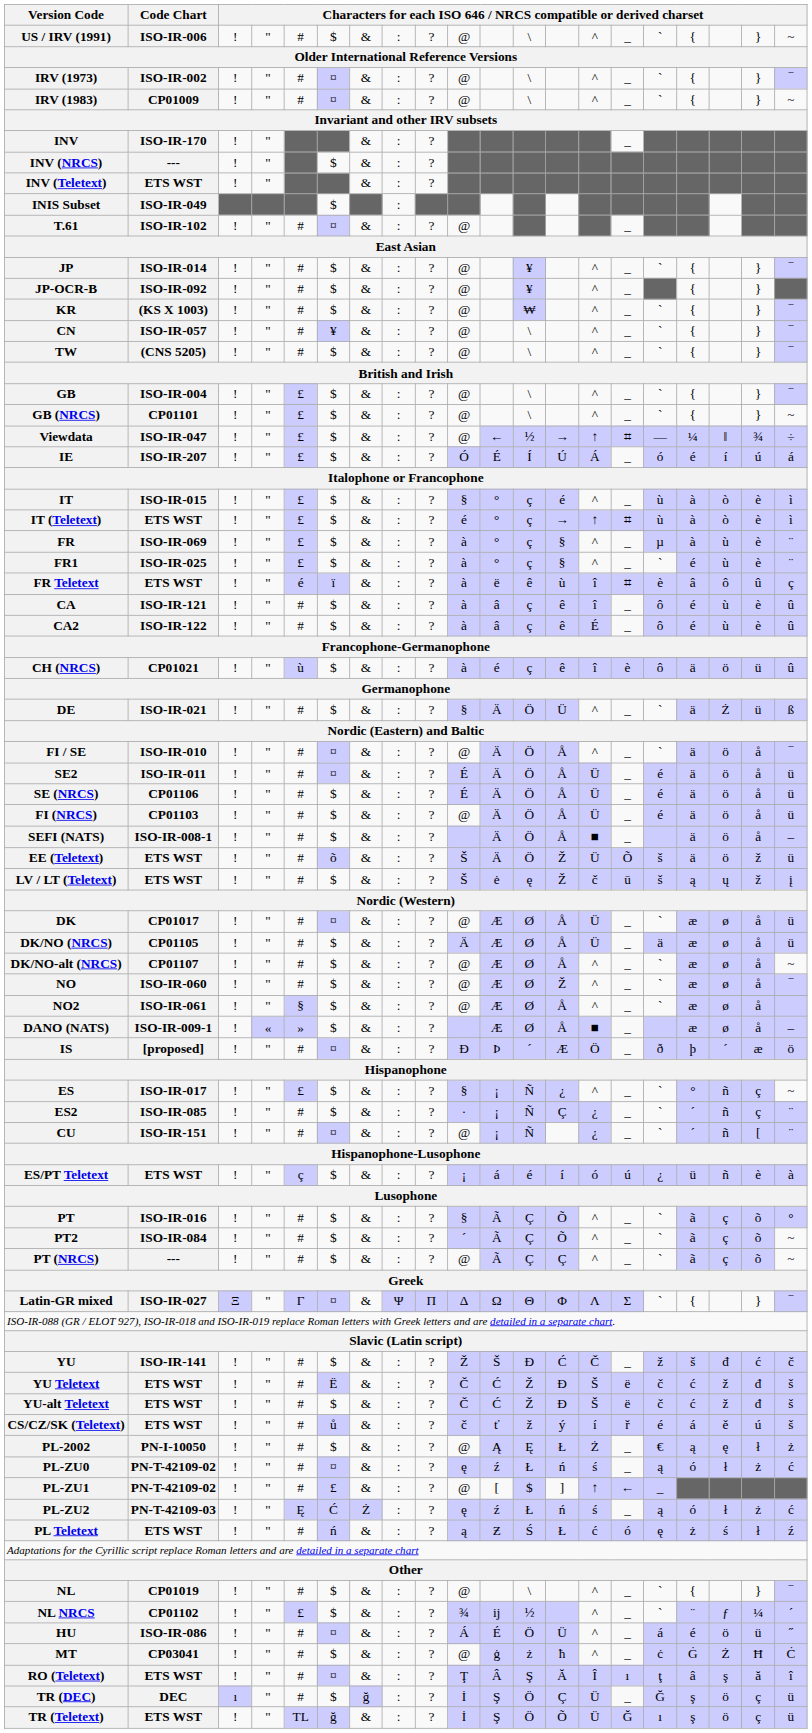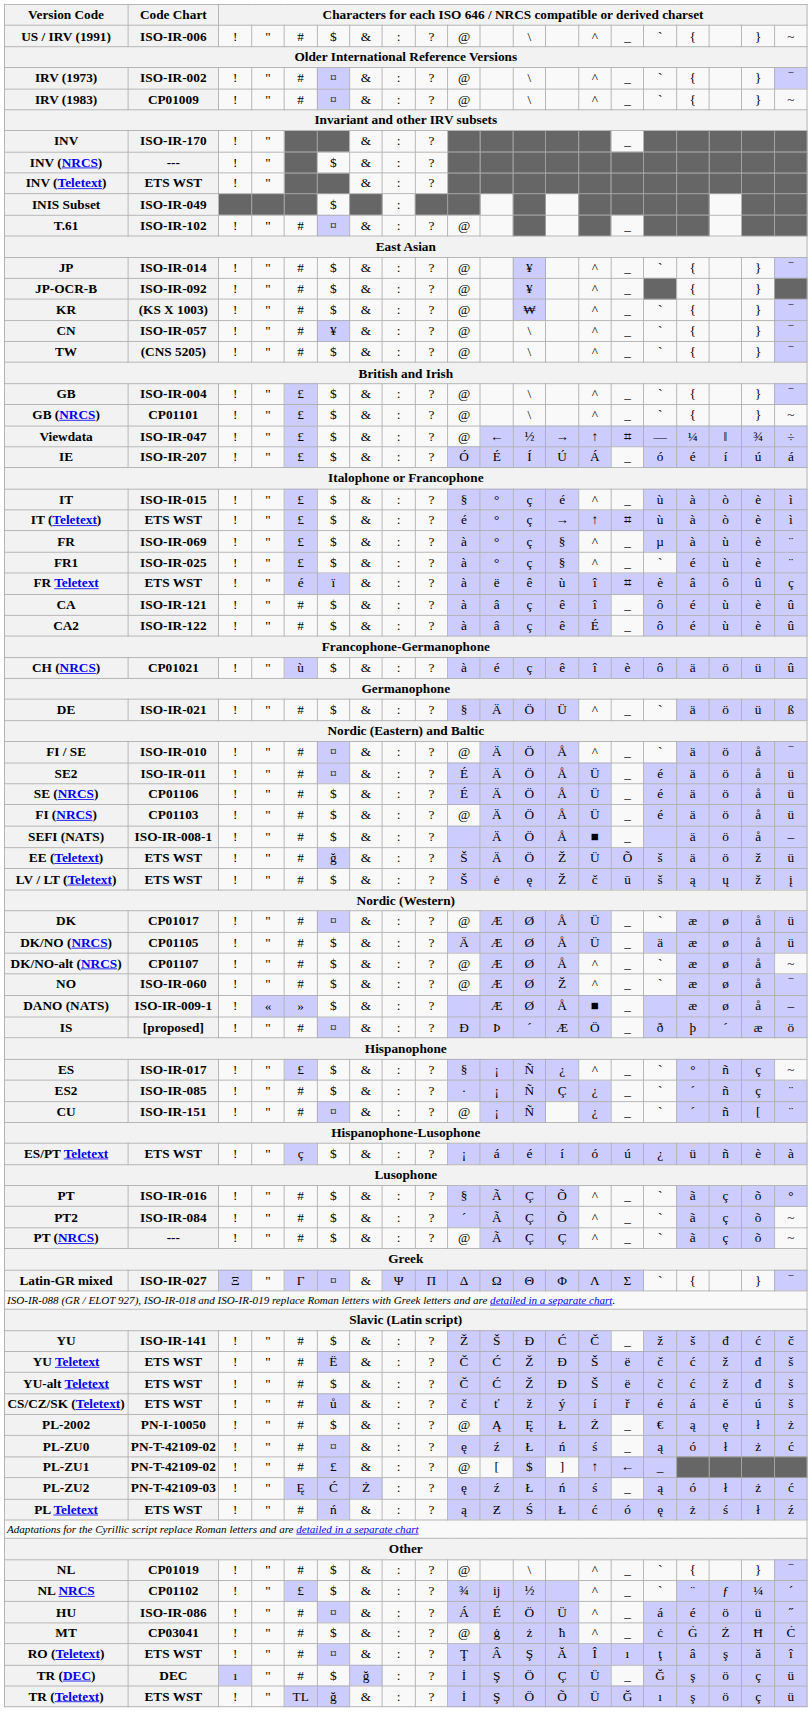DE | column 18: Ż -> ö
EE (Teletext) | column 6: õ -> ğ
- row: NO2 | ISO-IR-061 | ! | " | § | $ | & | : | ? | @ | Æ | Ø | Å | ^ | _ | ` | æ | ø | å
